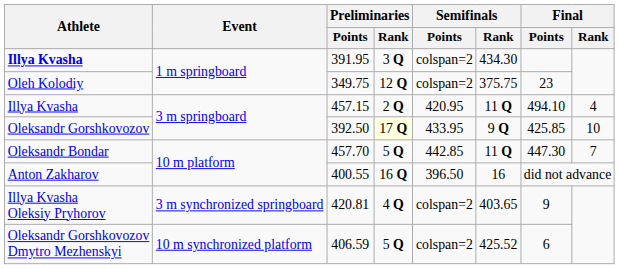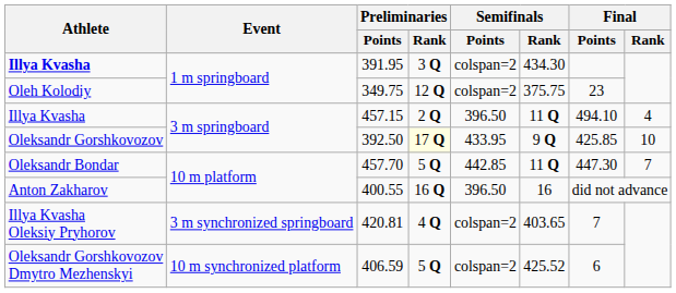457.15 | Semifinals / Points: 420.95 -> 396.50
420.81 | Final / Points: 9 -> 7
